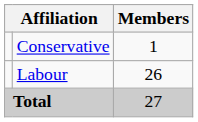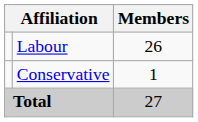rows swapped: Labour <-> Conservative
